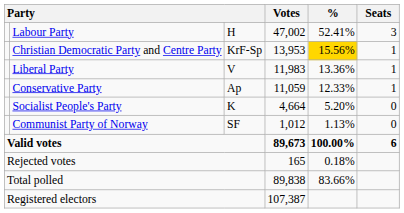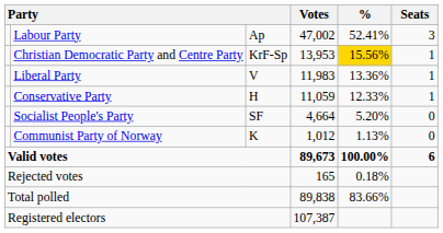Labour Party | column 3: H -> Ap
Conservative Party | column 3: Ap -> H
Socialist People's Party | column 3: K -> SF
Communist Party of Norway | column 3: SF -> K
